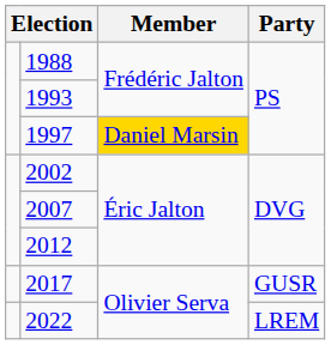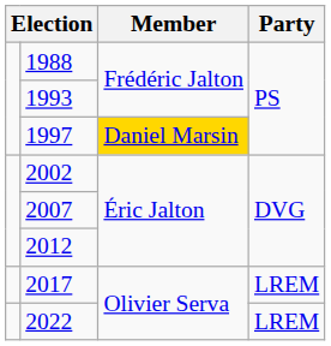2017 | Party: GUSR -> LREM
